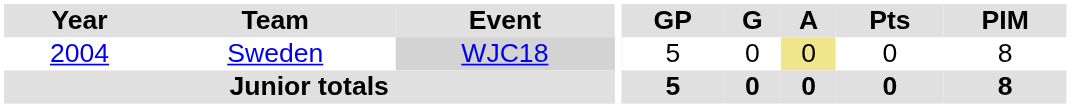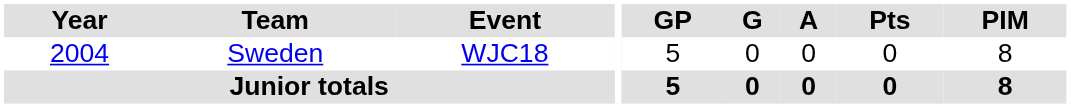Sweden | Event: lightgrey background -> no background
Sweden | A: khaki background -> no background
